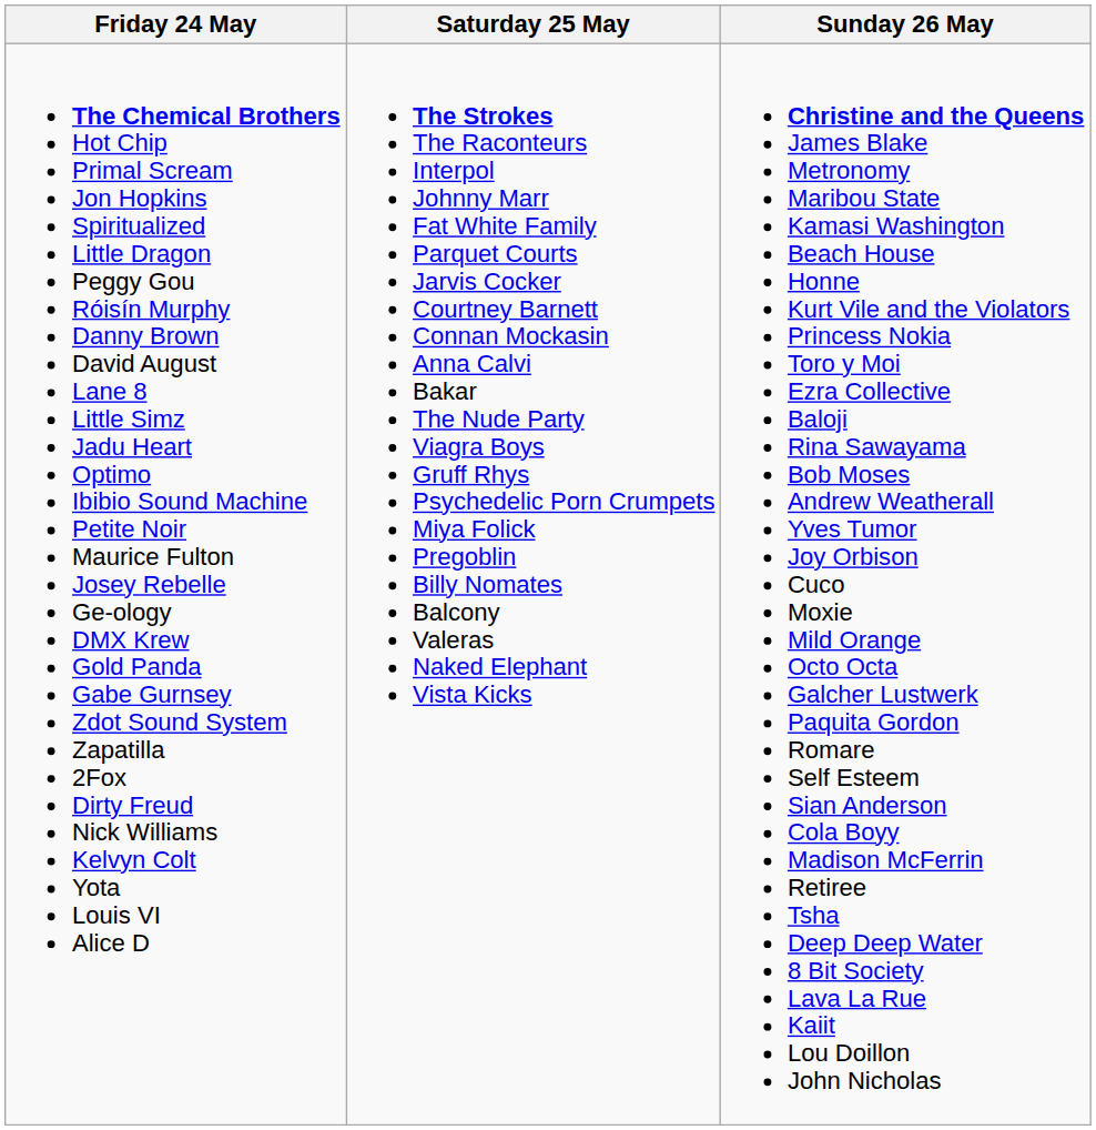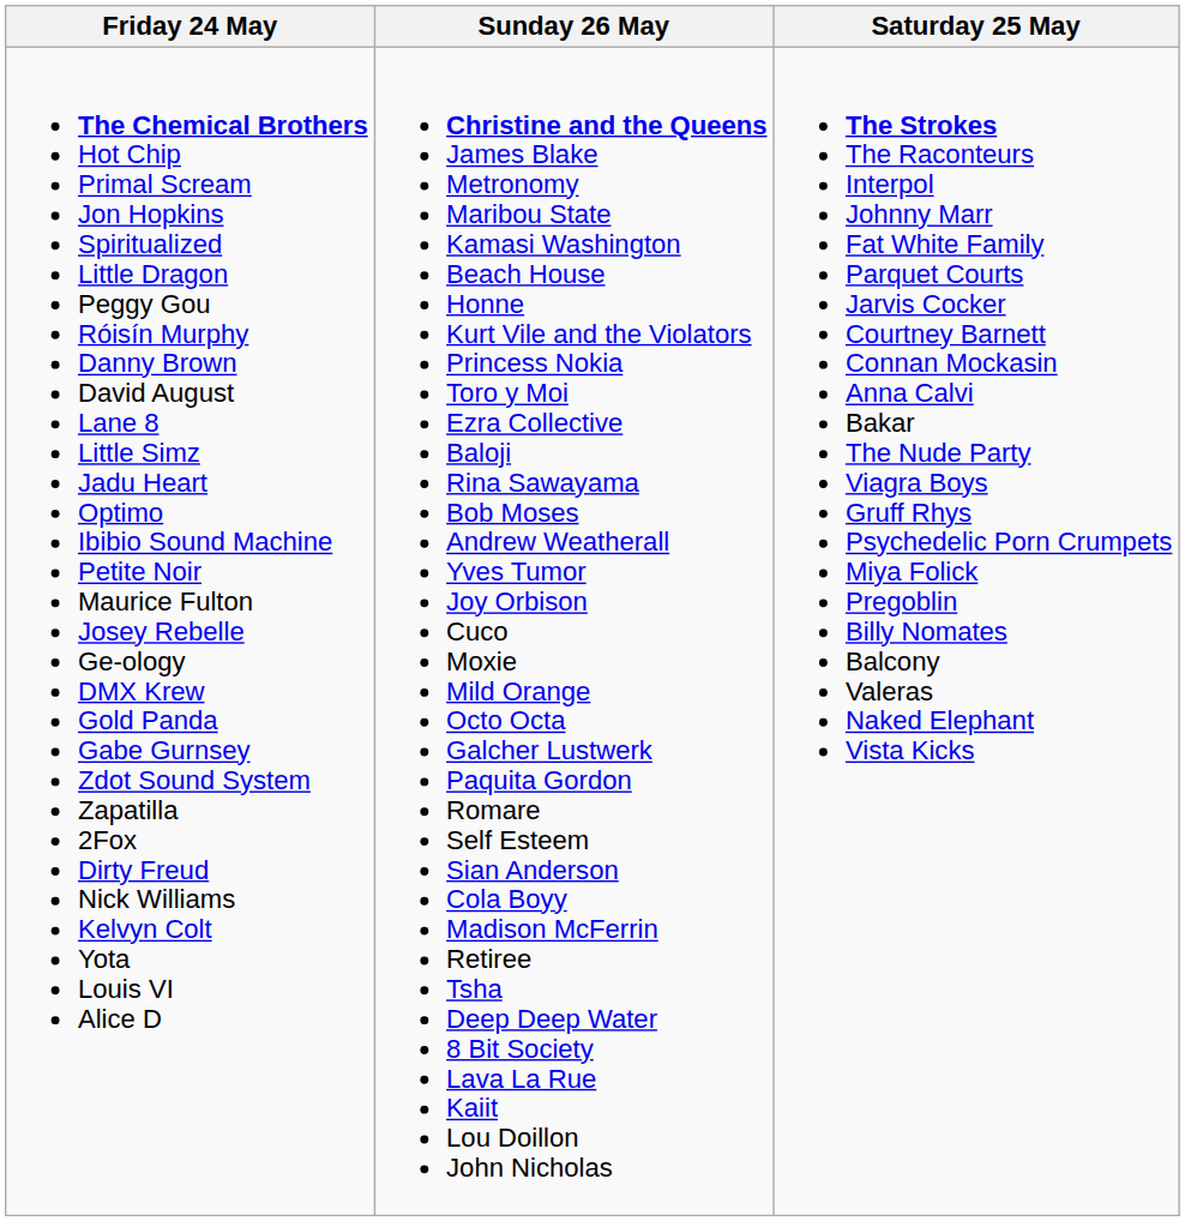columns swapped: Saturday 25 May <-> Sunday 26 May
